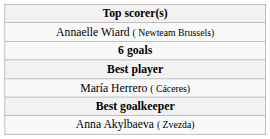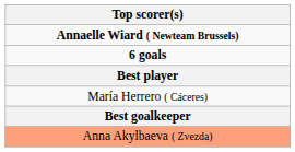Annaelle Wiard ( Newteam Brussels) | column 1: normal -> bold
Anna Akylbaeva ( Zvezda) | column 1: no background -> lightsalmon background
